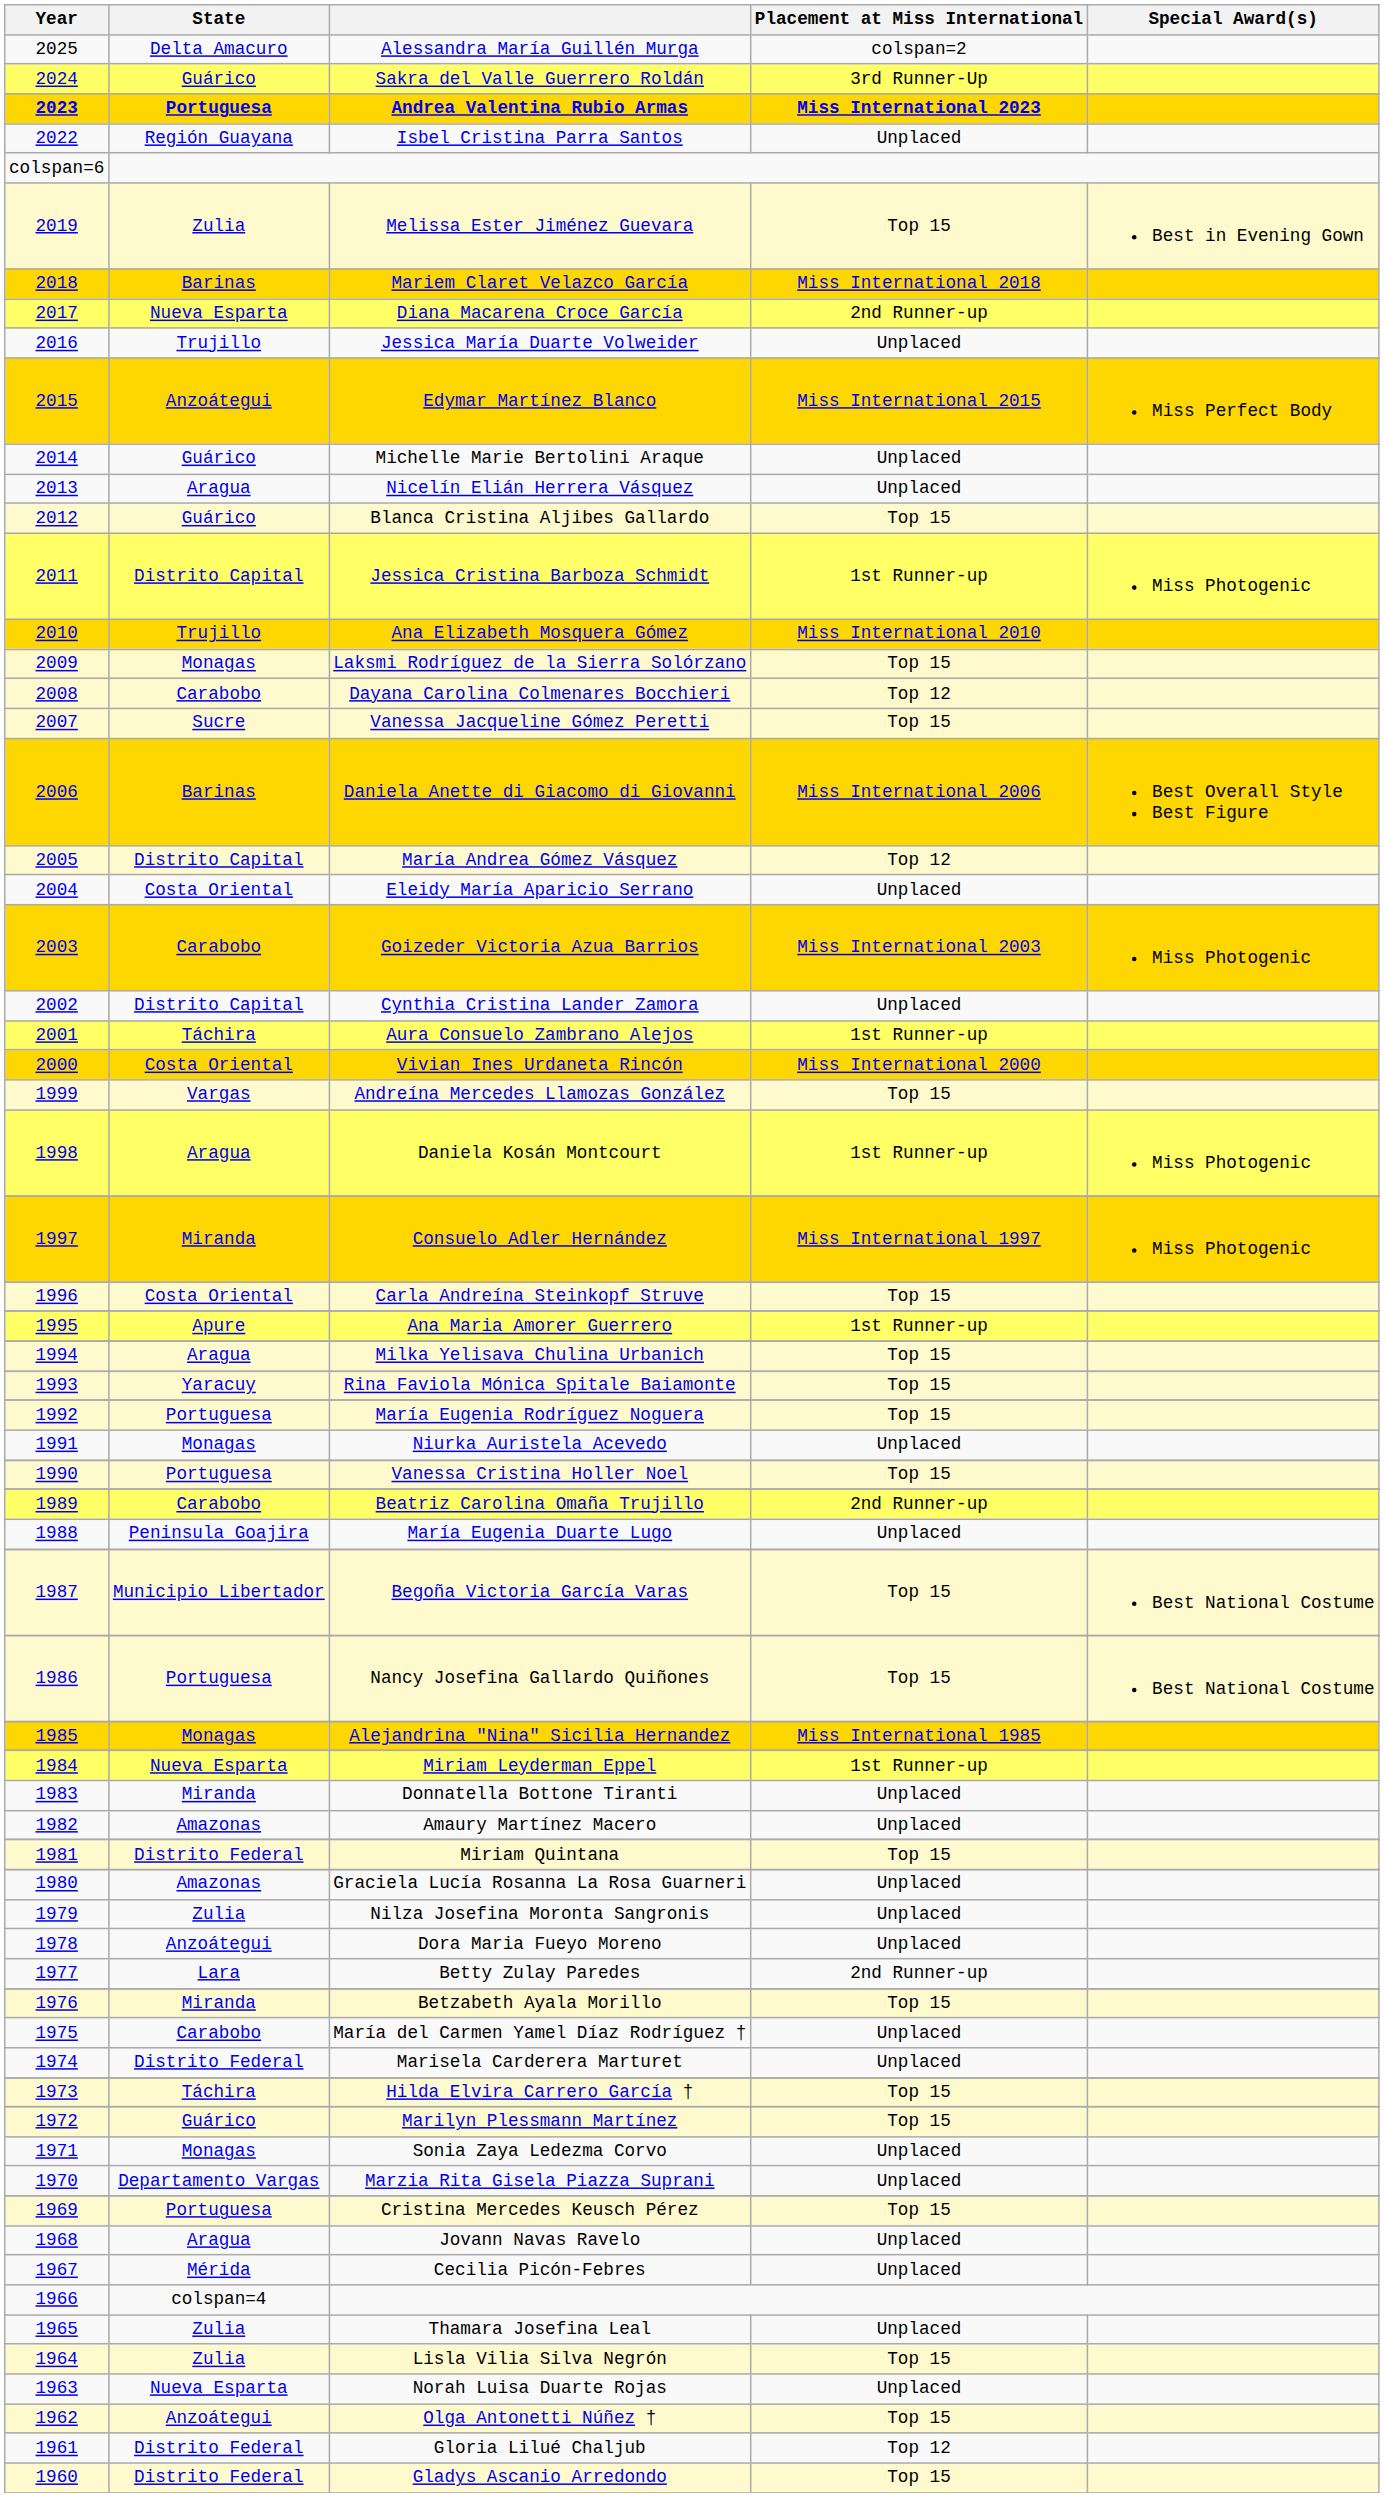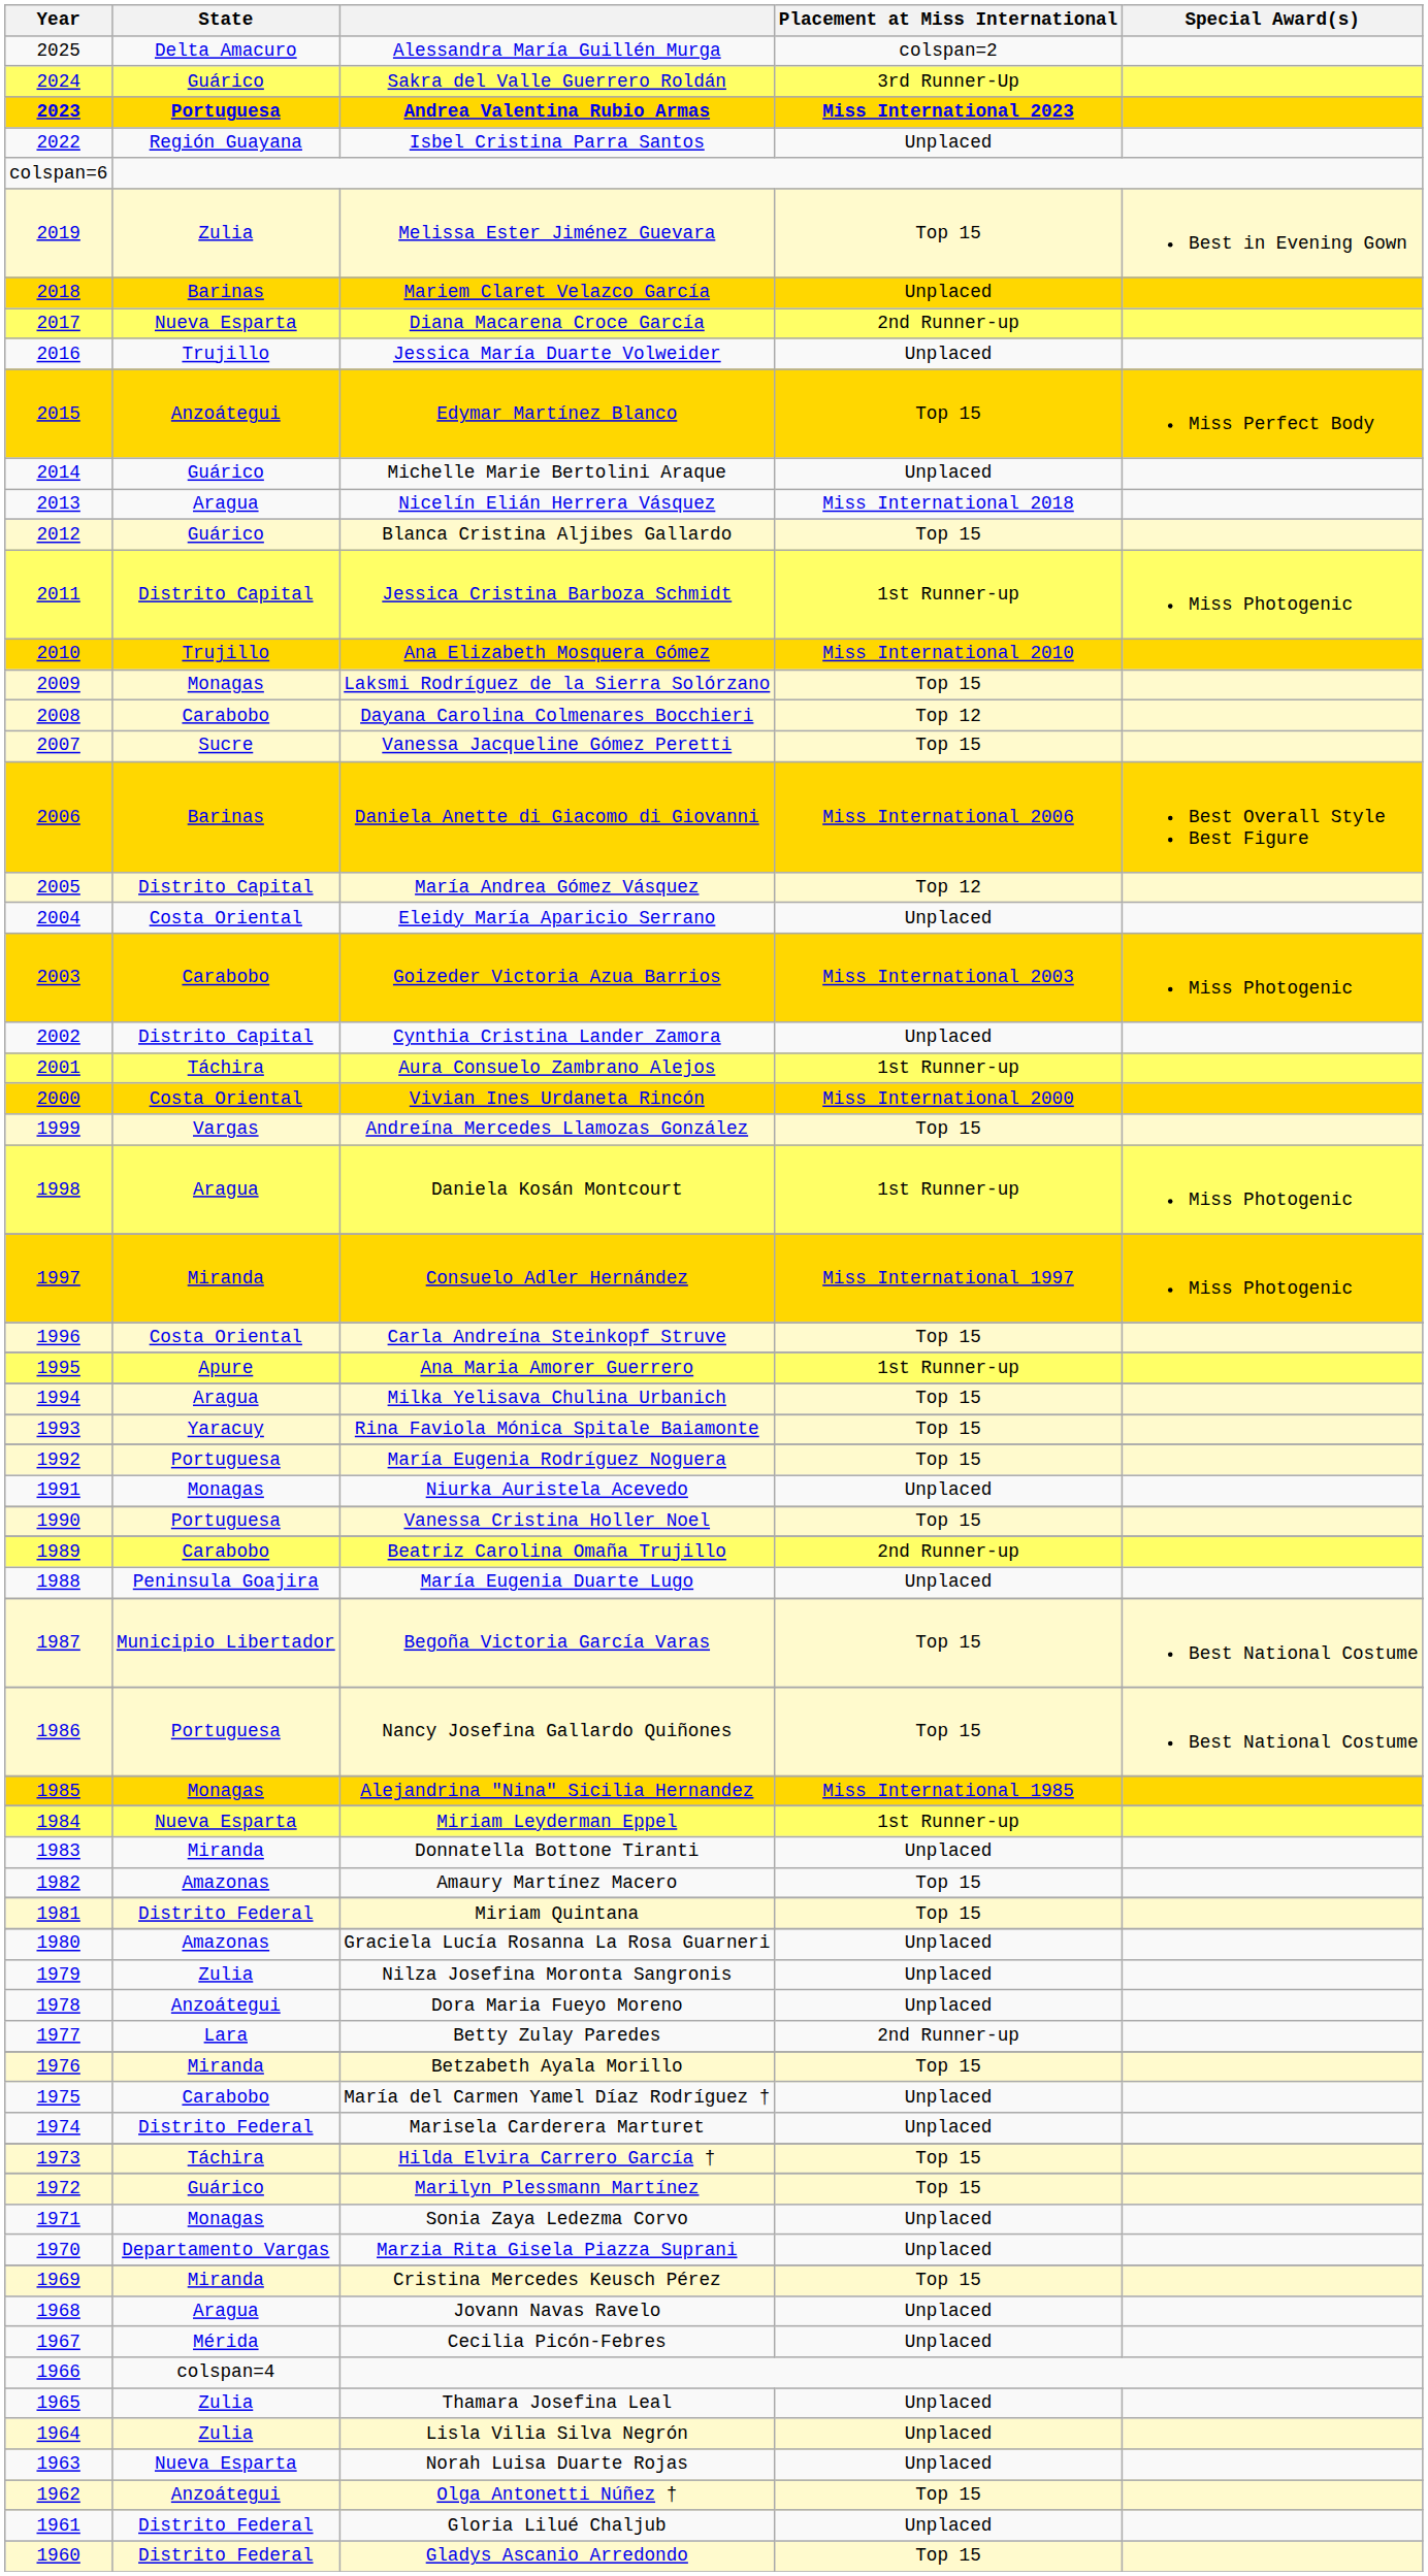Mariem Claret Velazco García | Placement at Miss International: Miss International 2018 -> Unplaced
Edymar Martínez Blanco | Placement at Miss International: Miss International 2015 -> Top 15
Nicelín Elián Herrera Vásquez | Placement at Miss International: Unplaced -> Miss International 2018
Amaury Martínez Macero | Placement at Miss International: Unplaced -> Top 15
Cristina Mercedes Keusch Pérez | State: Portuguesa -> Miranda
Lisla Vilia Silva Negrón | Placement at Miss International: Top 15 -> Unplaced
Gloria Lilué Chaljub | Placement at Miss International: Top 12 -> Unplaced
